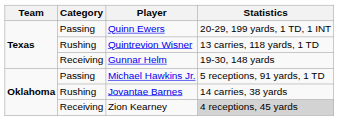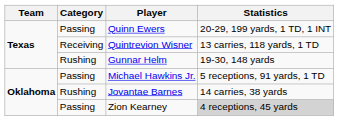Quintrevion Wisner | Category: Rushing -> Receiving
Gunnar Helm | Category: Receiving -> Rushing
Zion Kearney | Category: Receiving -> Passing
